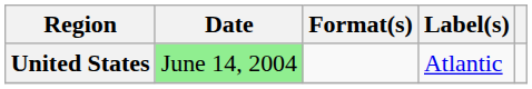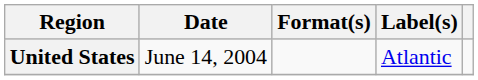United States | Date: lightgreen background -> no background
